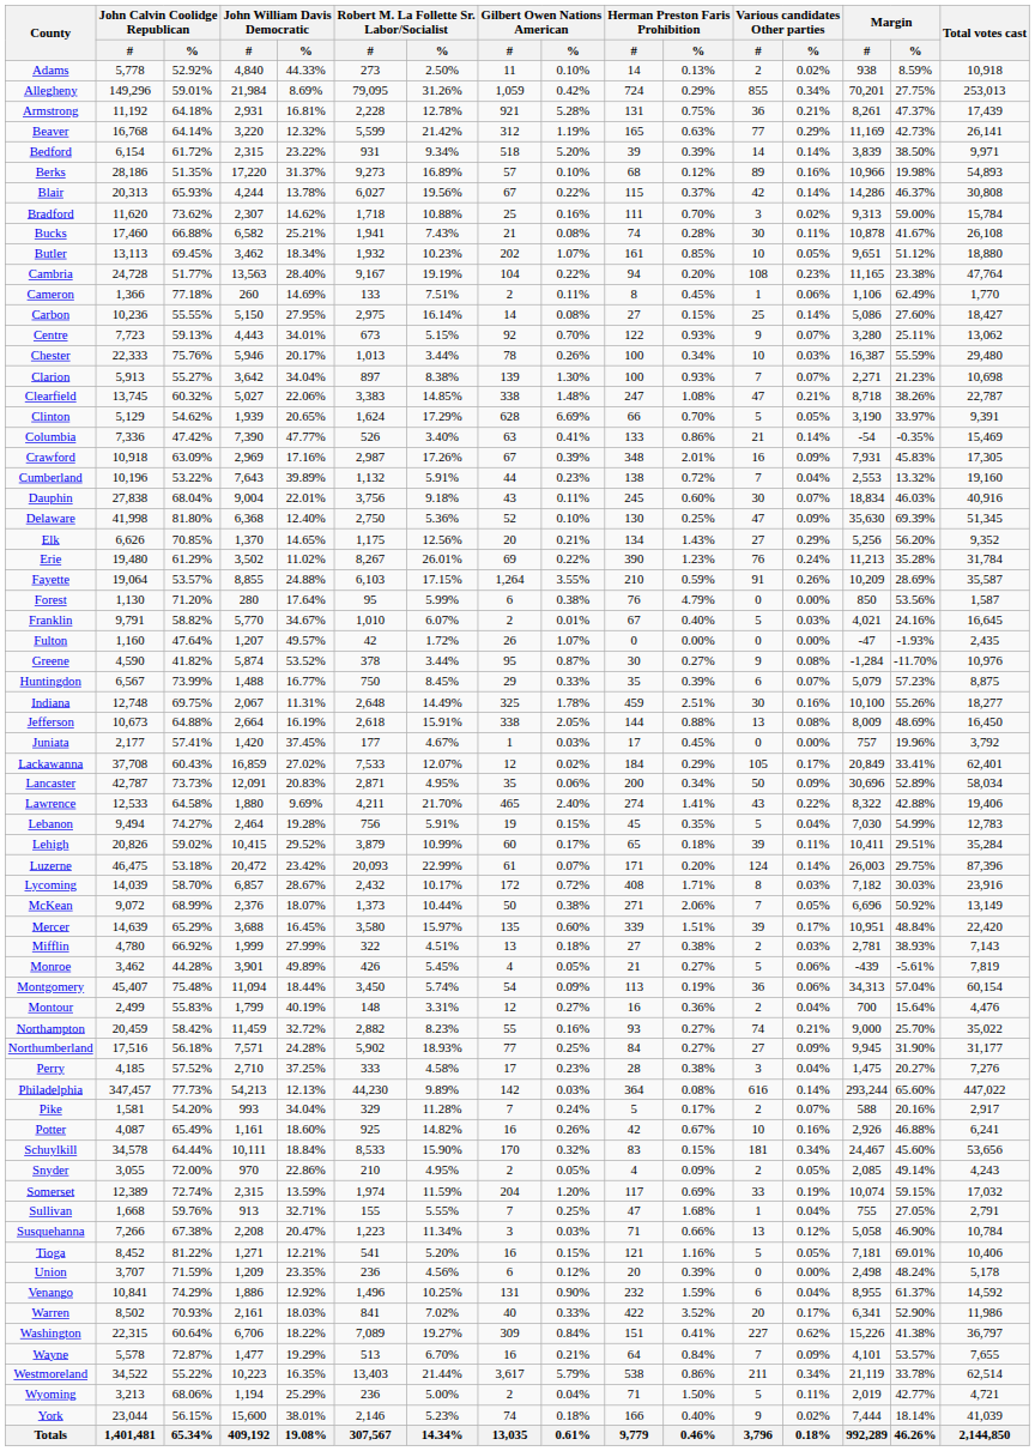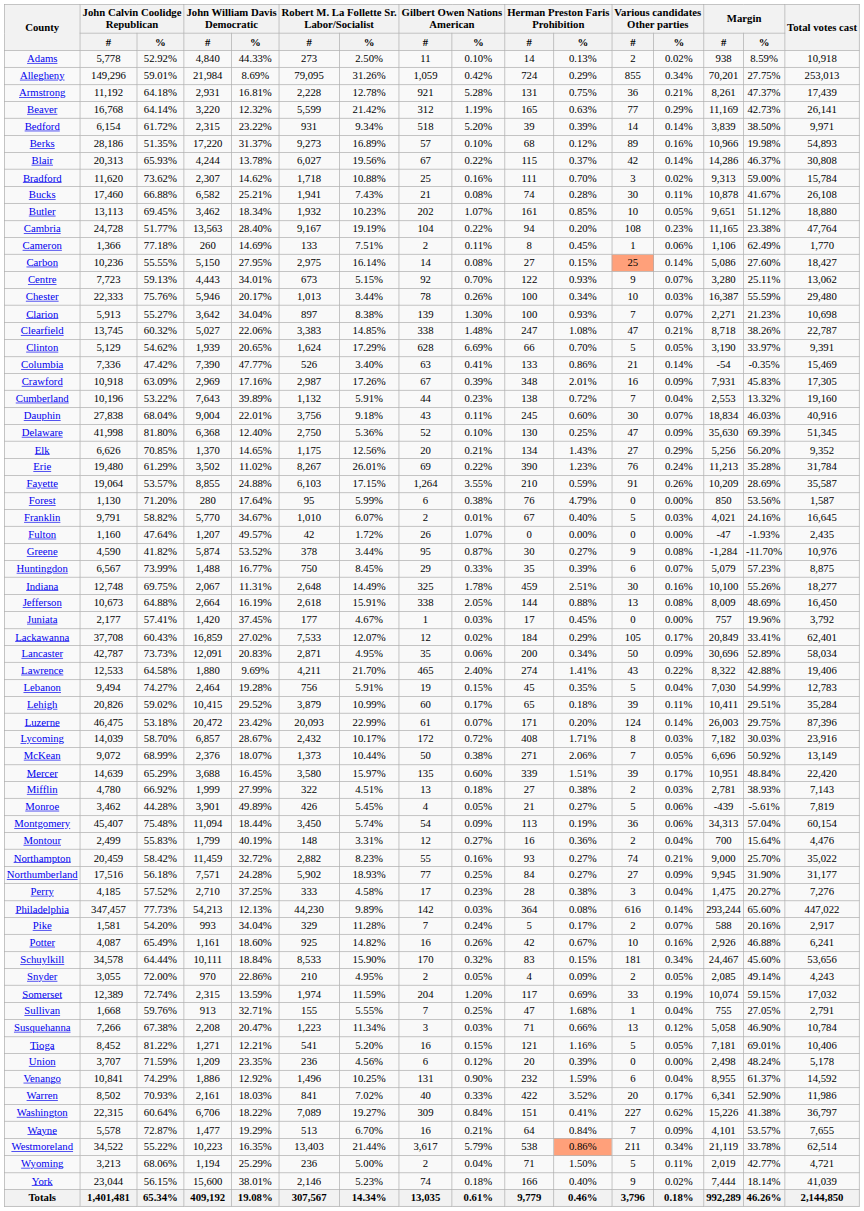Carbon | Various candidates Other parties / #: no background -> lightsalmon background
Westmoreland | Herman Preston Faris Prohibition / %: no background -> lightsalmon background
